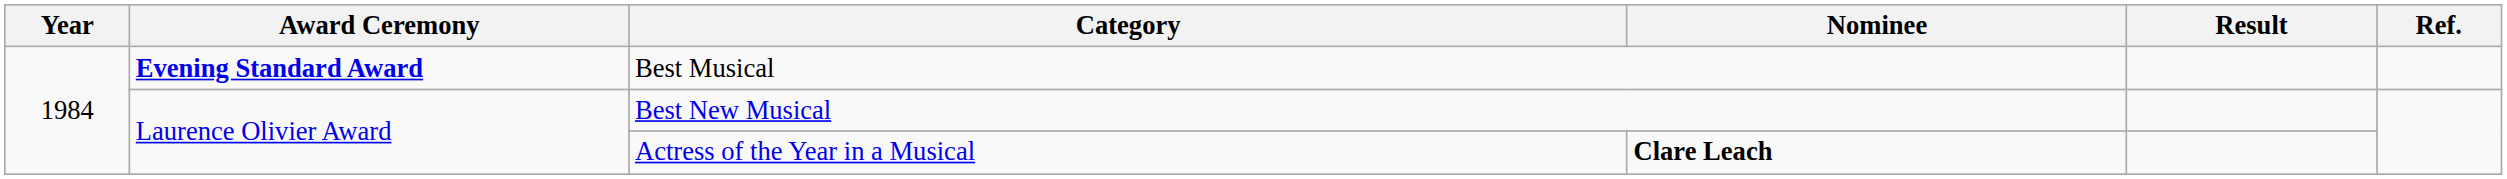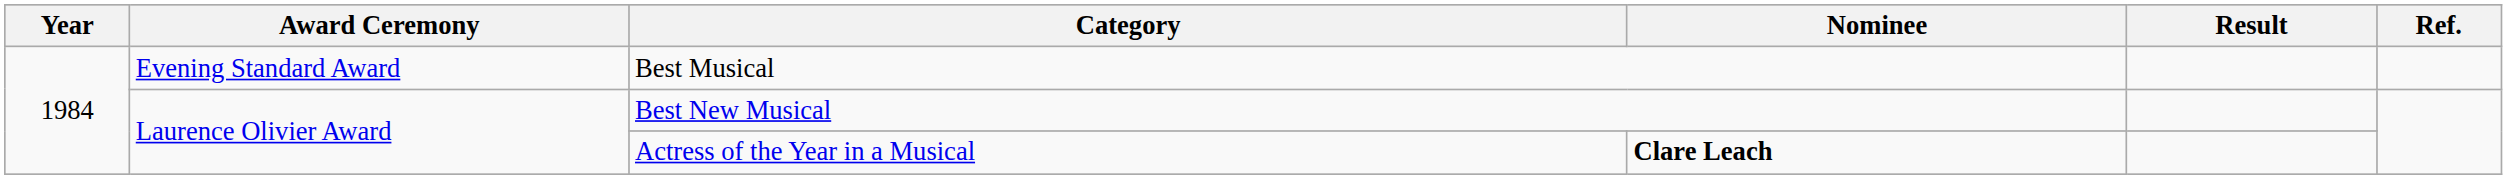Best Musical | Award Ceremony: bold -> normal
